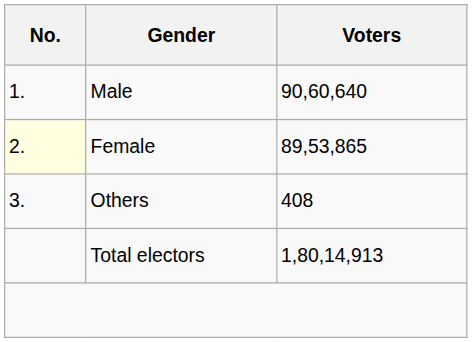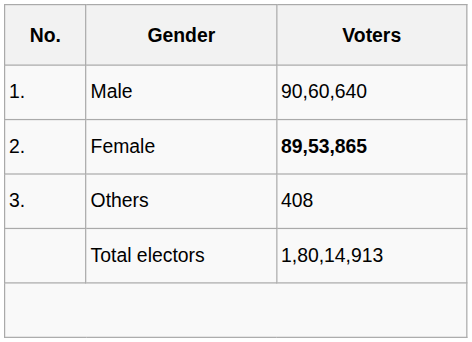Female | No.: lightyellow background -> no background
Female | Voters: normal -> bold
